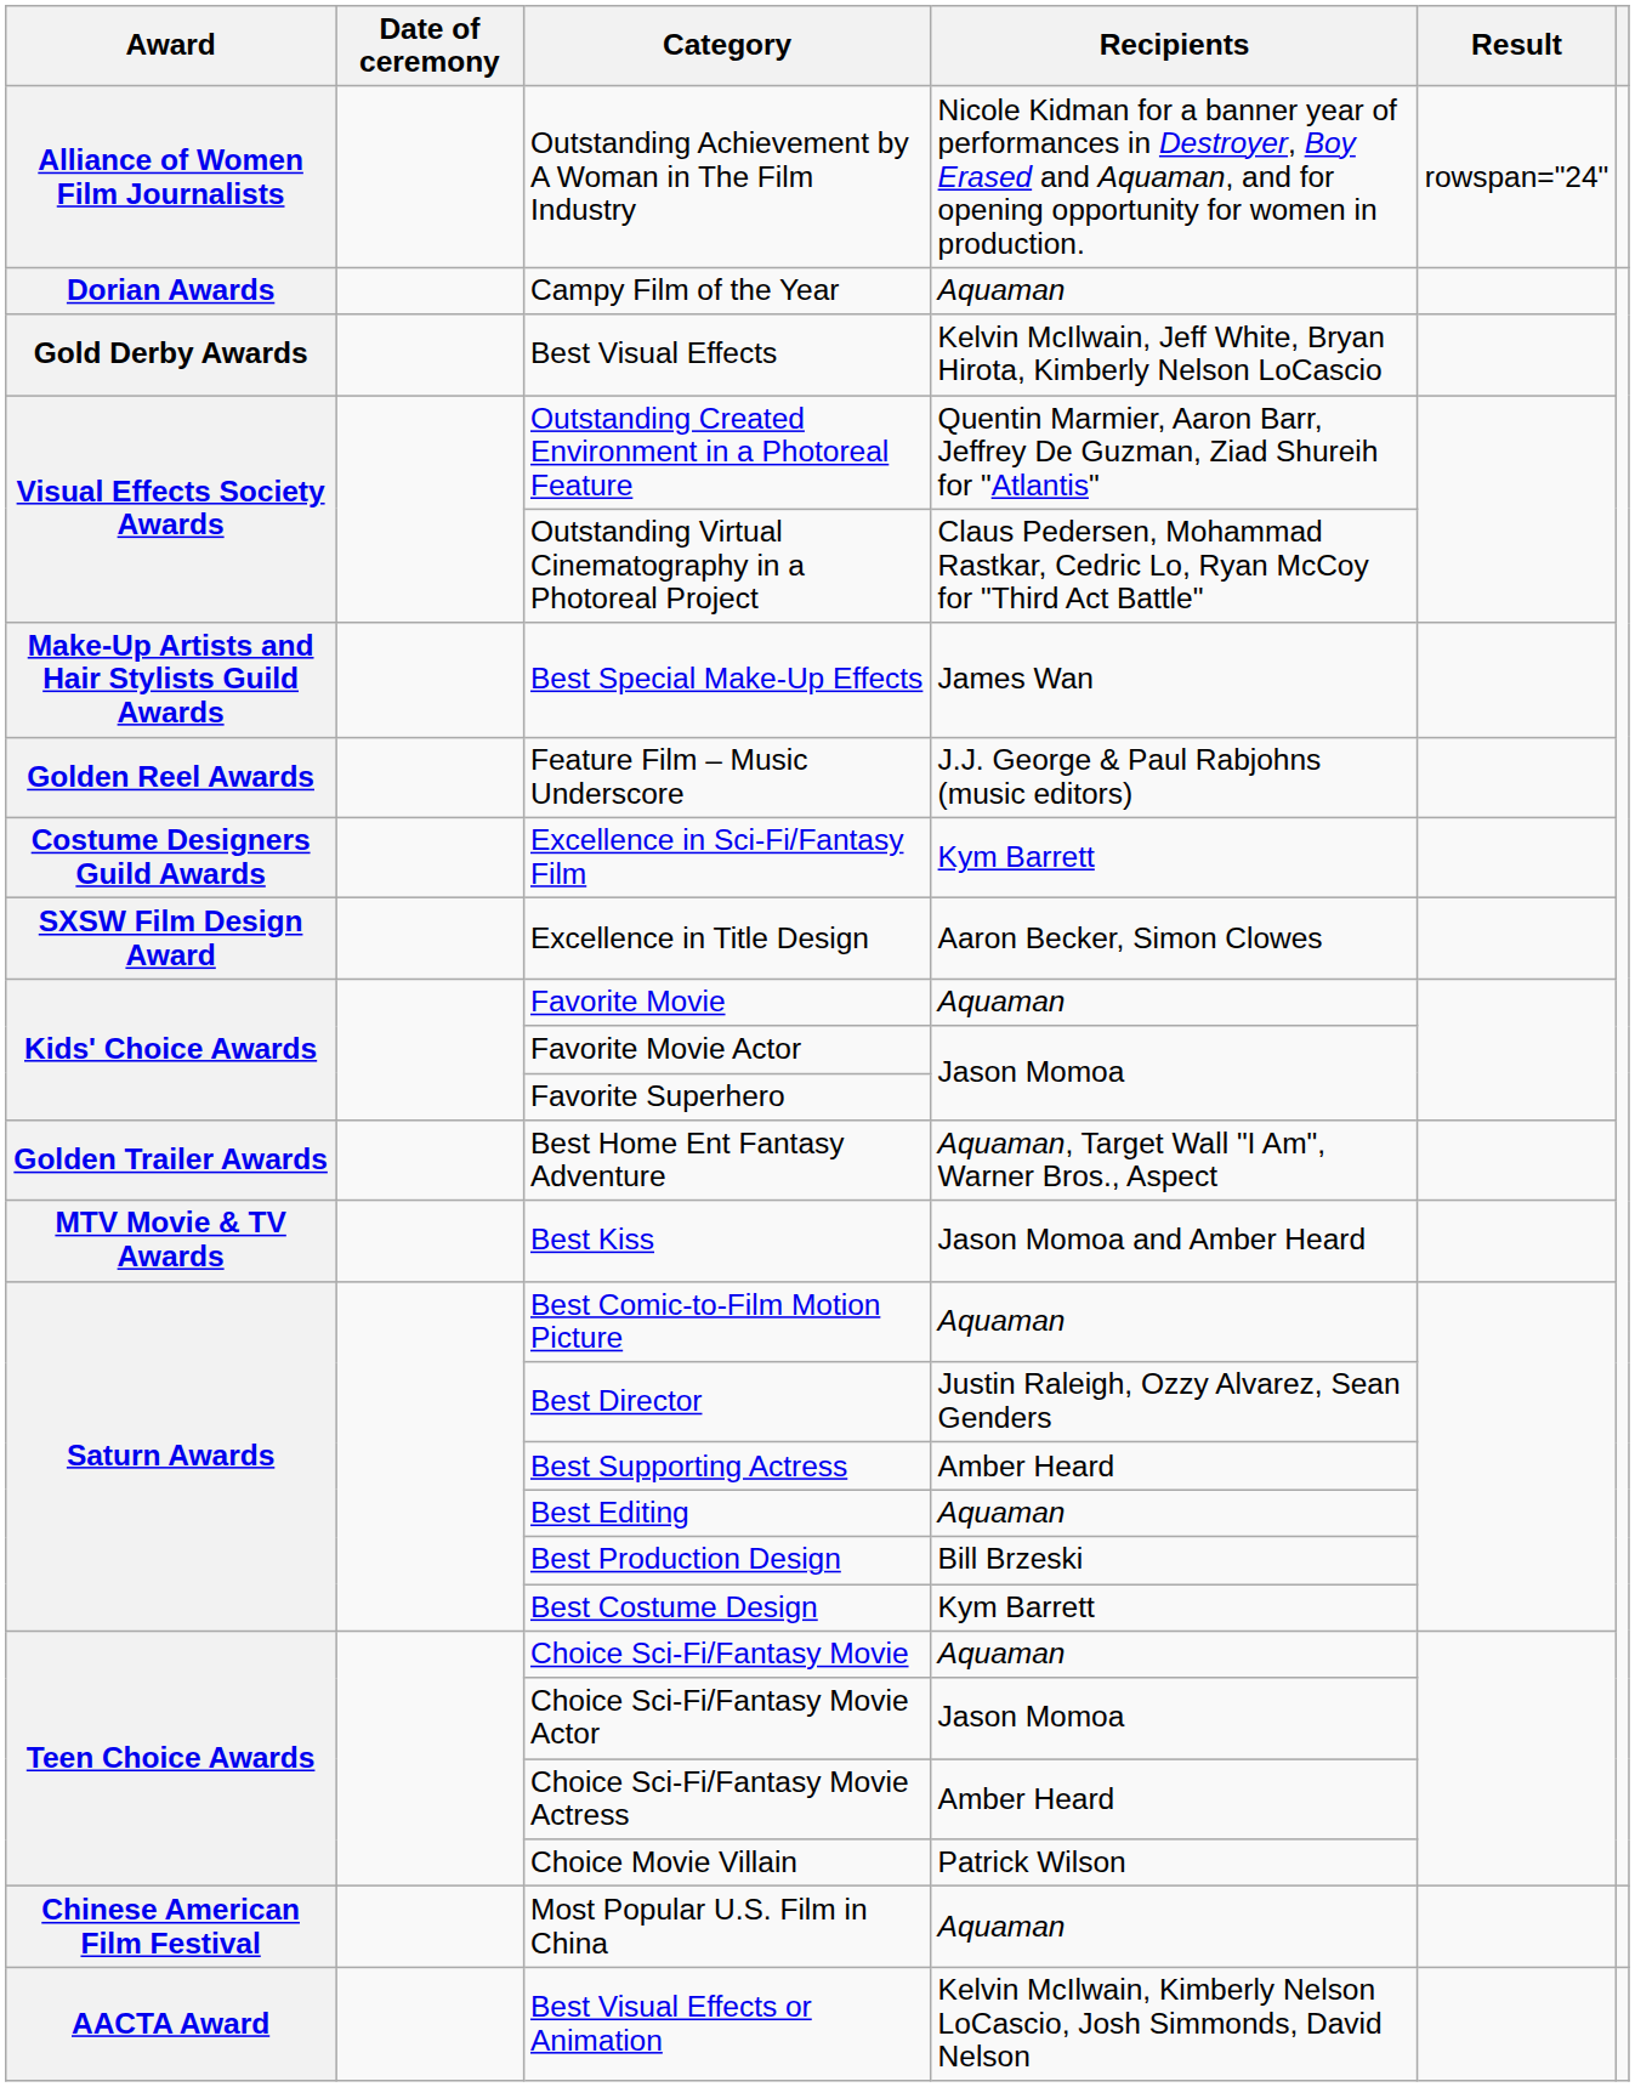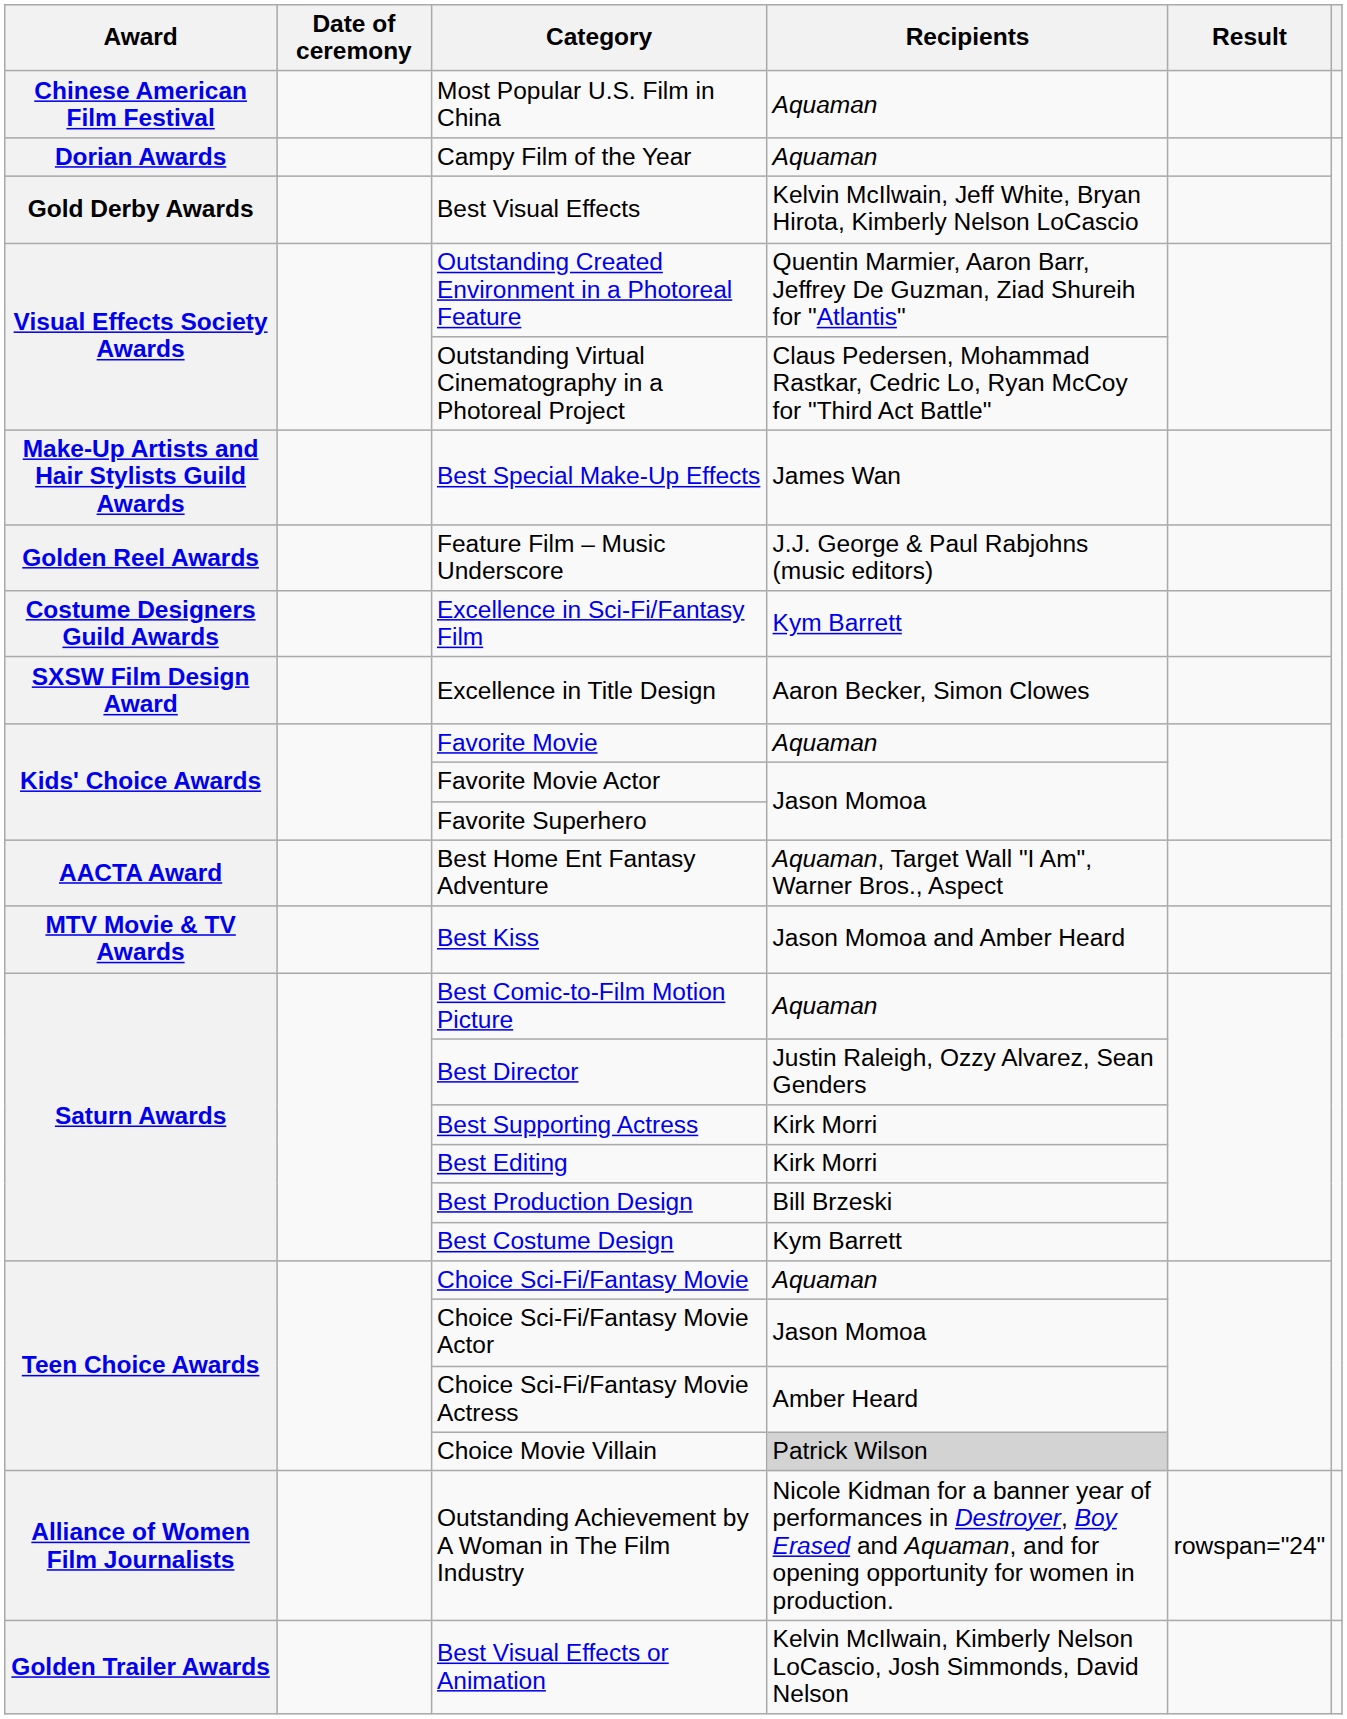rows swapped: Outstanding Achievement by A Woman in The Film Industry <-> Most Popular U.S. Film in China
Best Home Ent Fantasy Adventure | Award: Golden Trailer Awards -> AACTA Award
Best Supporting Actress | Recipients: Amber Heard -> Kirk Morri
Best Editing | Recipients: Aquaman -> Kirk Morri
Choice Movie Villain | Recipients: no background -> lightgrey background
Best Visual Effects or Animation | Award: AACTA Award -> Golden Trailer Awards
